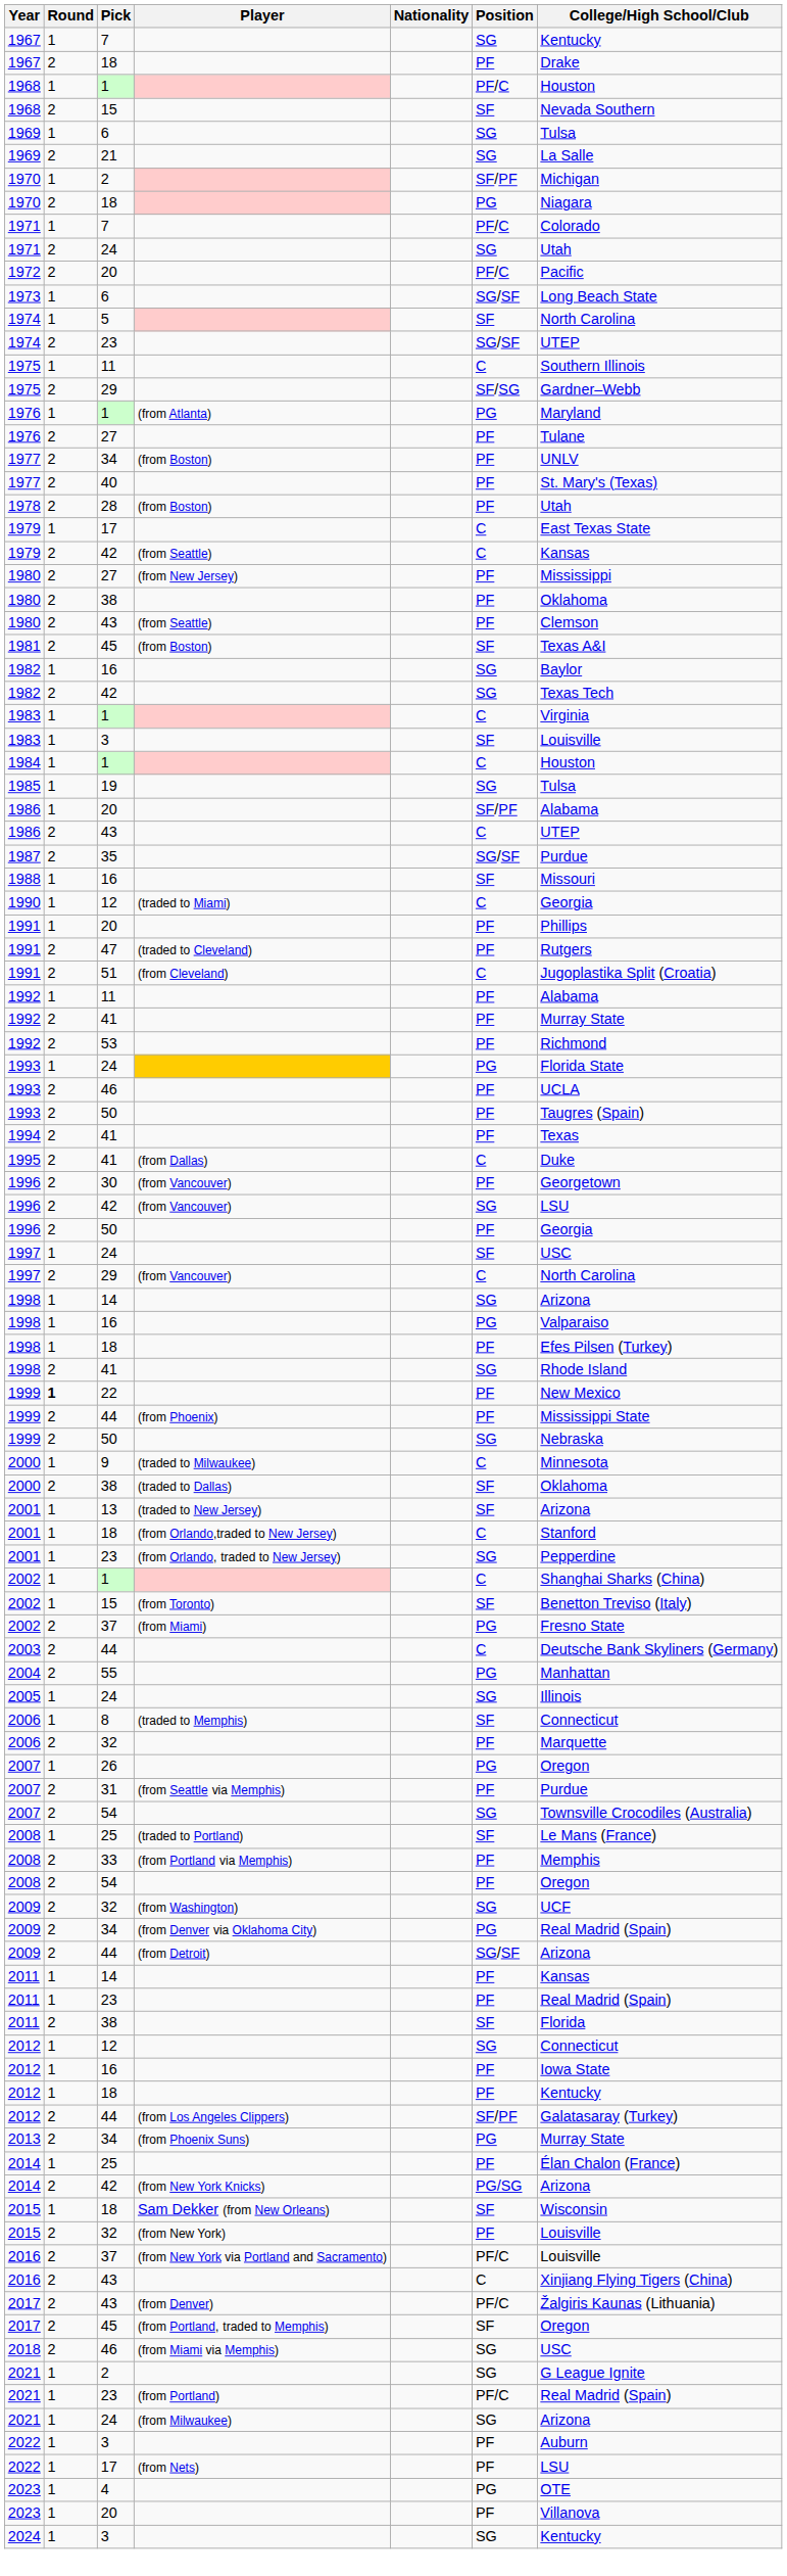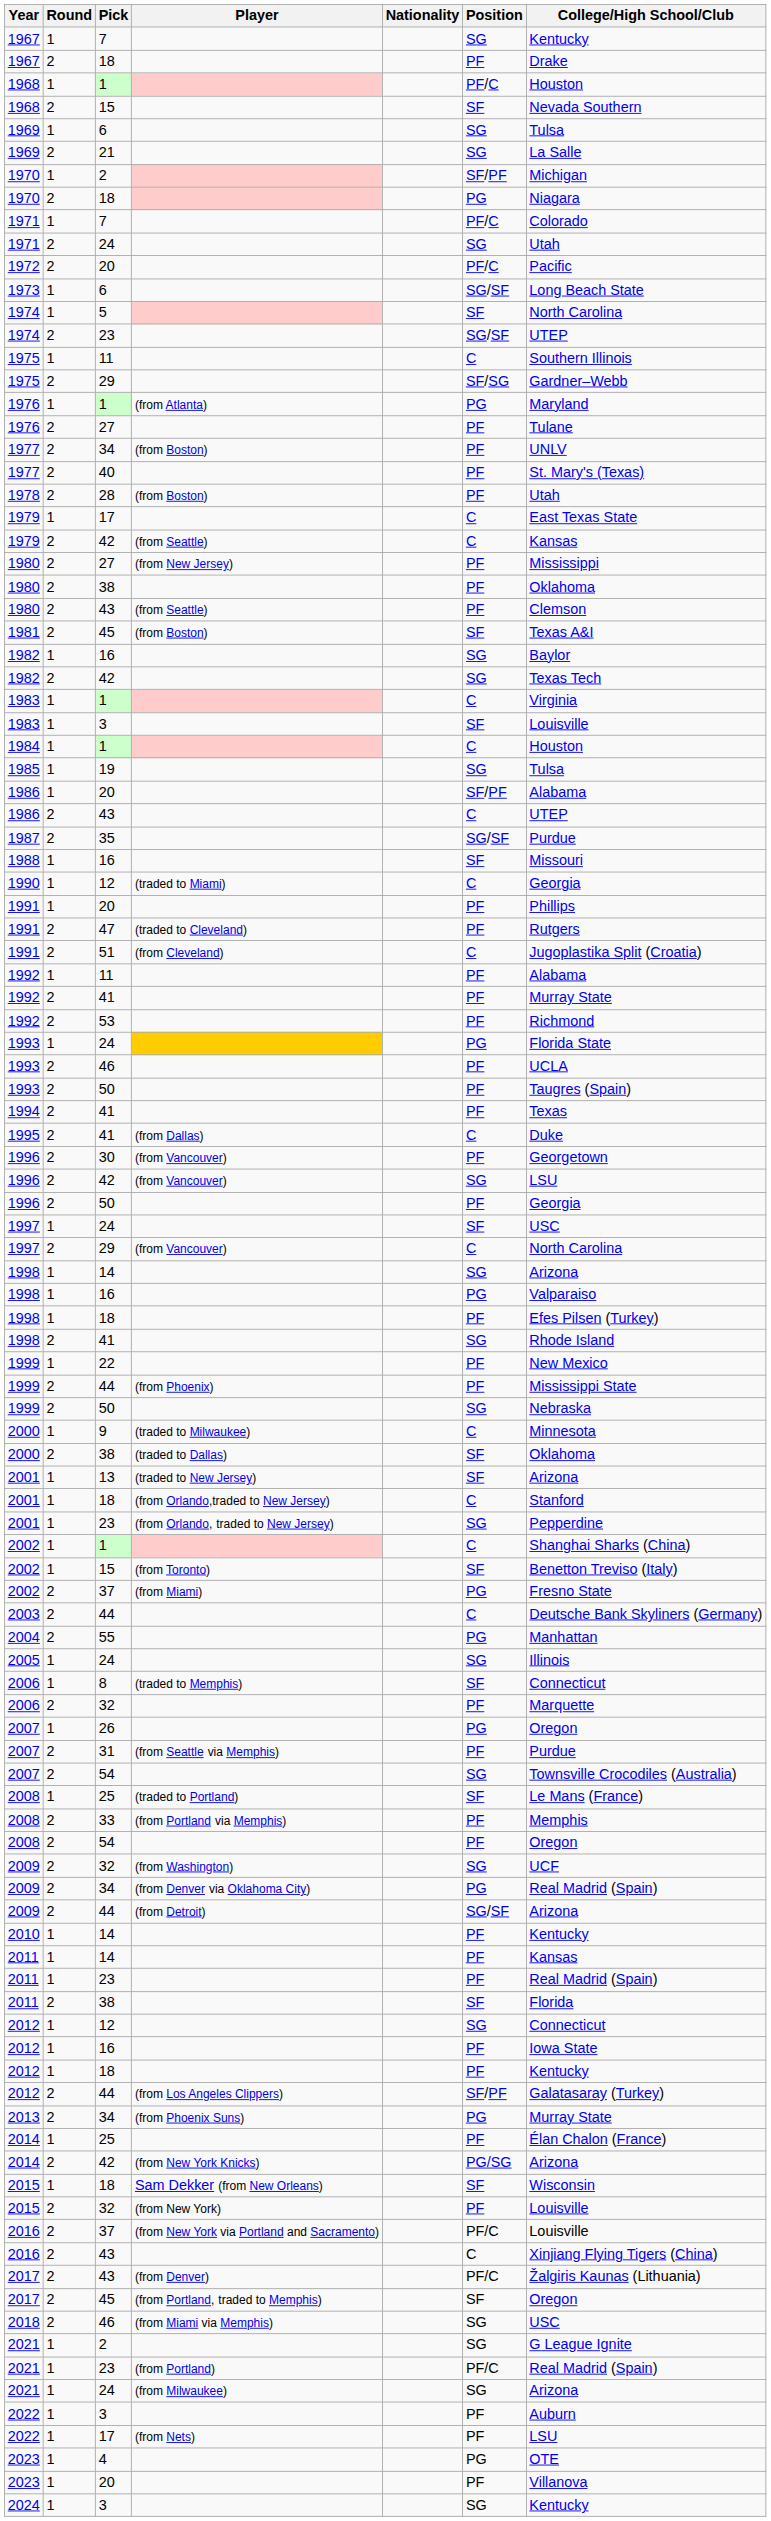1999 / 22 | Round: bold -> normal
+ row: 2010 | 1 | 14 | PF | Kentucky
